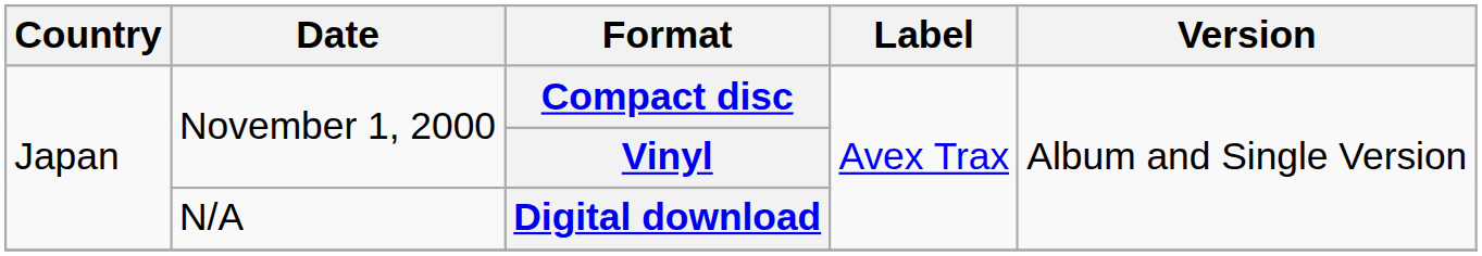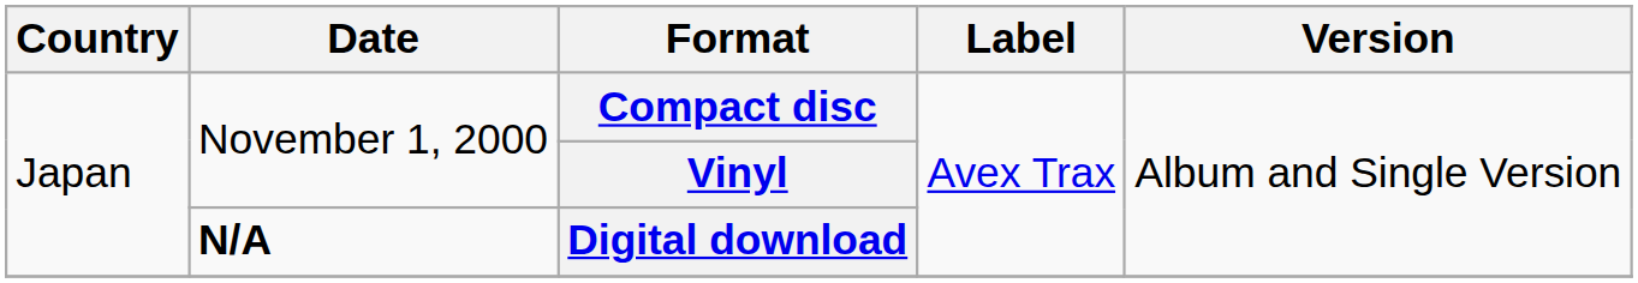Digital download | Date: normal -> bold
